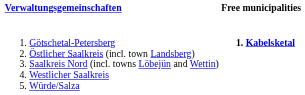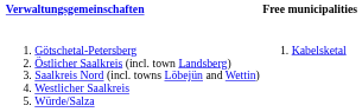row 2 | Free municipalities: bold -> normal
